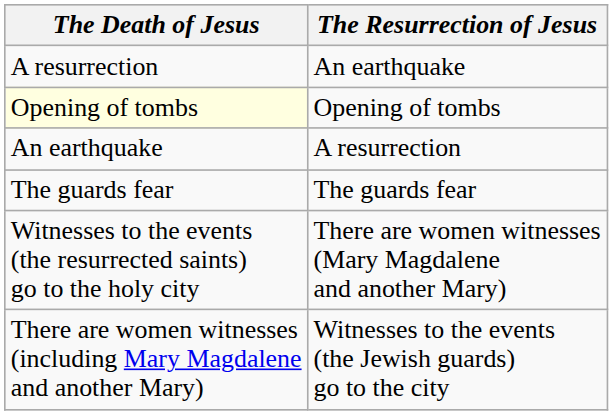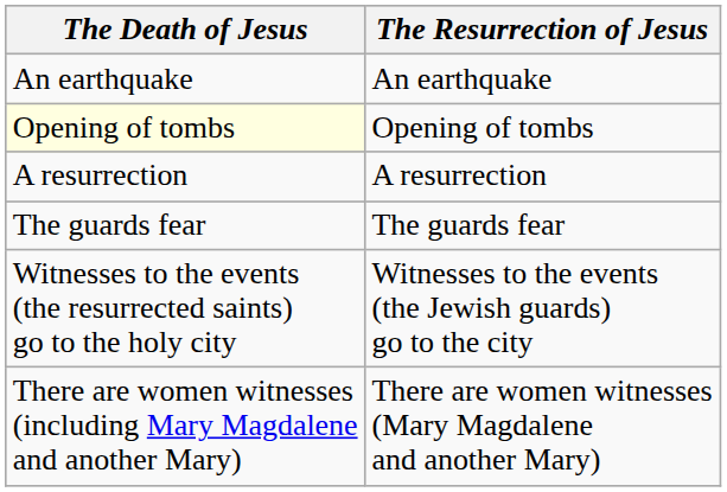row 2 | The Death of Jesus: A resurrection -> An earthquake
row 4 | The Death of Jesus: An earthquake -> A resurrection
row 6 | The Resurrection of Jesus: There are women witnesses (Mary Magdalene and another Mary) -> Witnesses to the events (the Jewish guards) go to the city
row 7 | The Resurrection of Jesus: Witnesses to the events (the Jewish guards) go to the city -> There are women witnesses (Mary Magdalene and another Mary)
